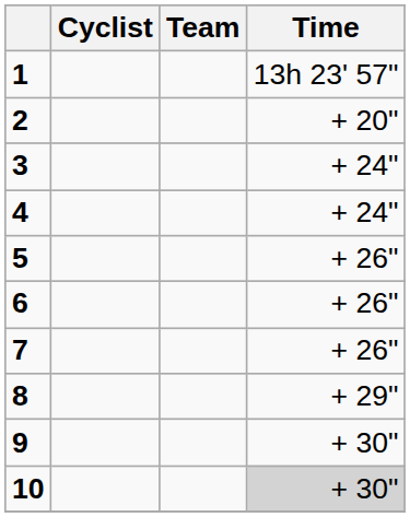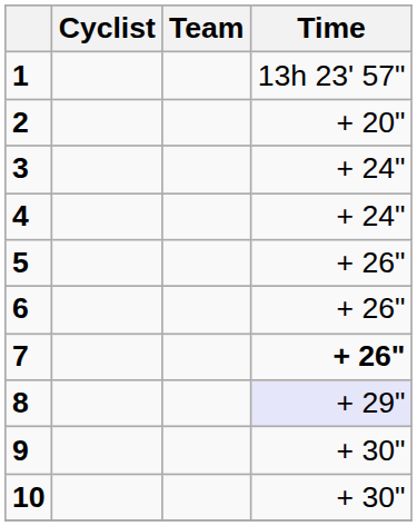7 | Time: normal -> bold
8 | Time: no background -> lavender background
10 | Time: lightgrey background -> no background
